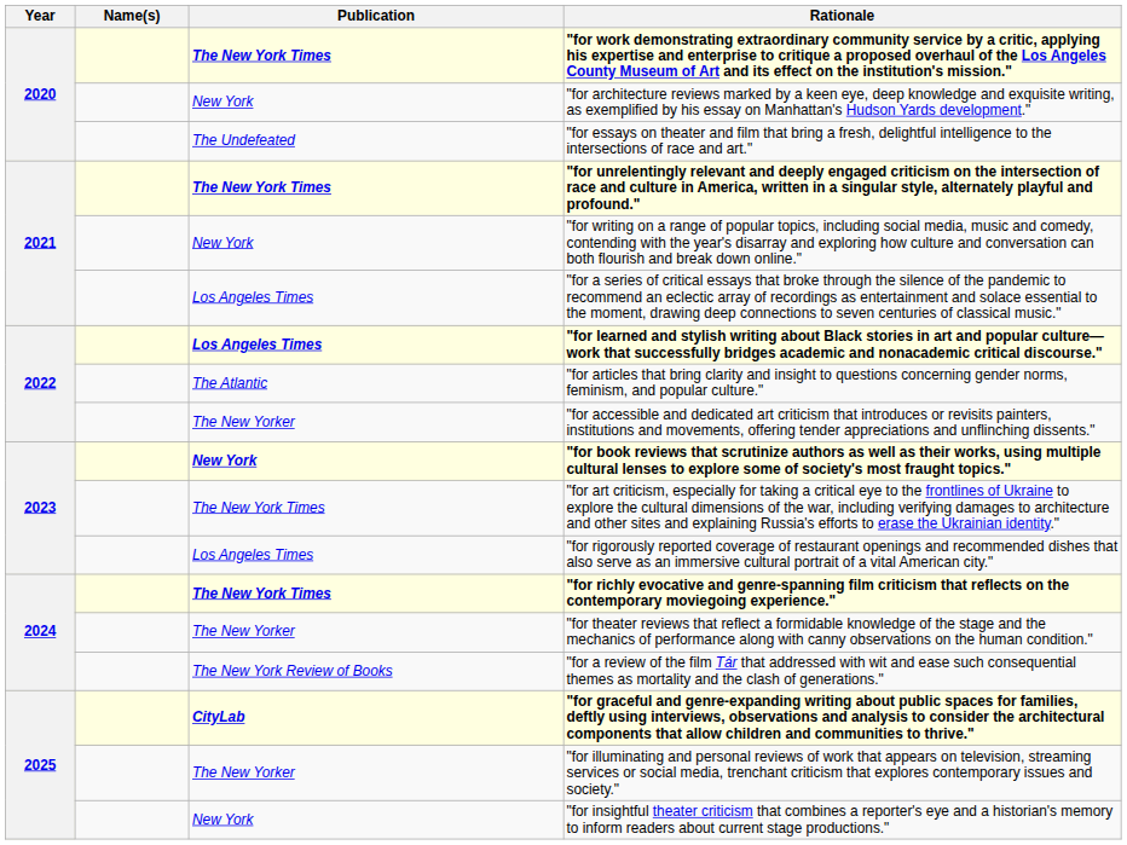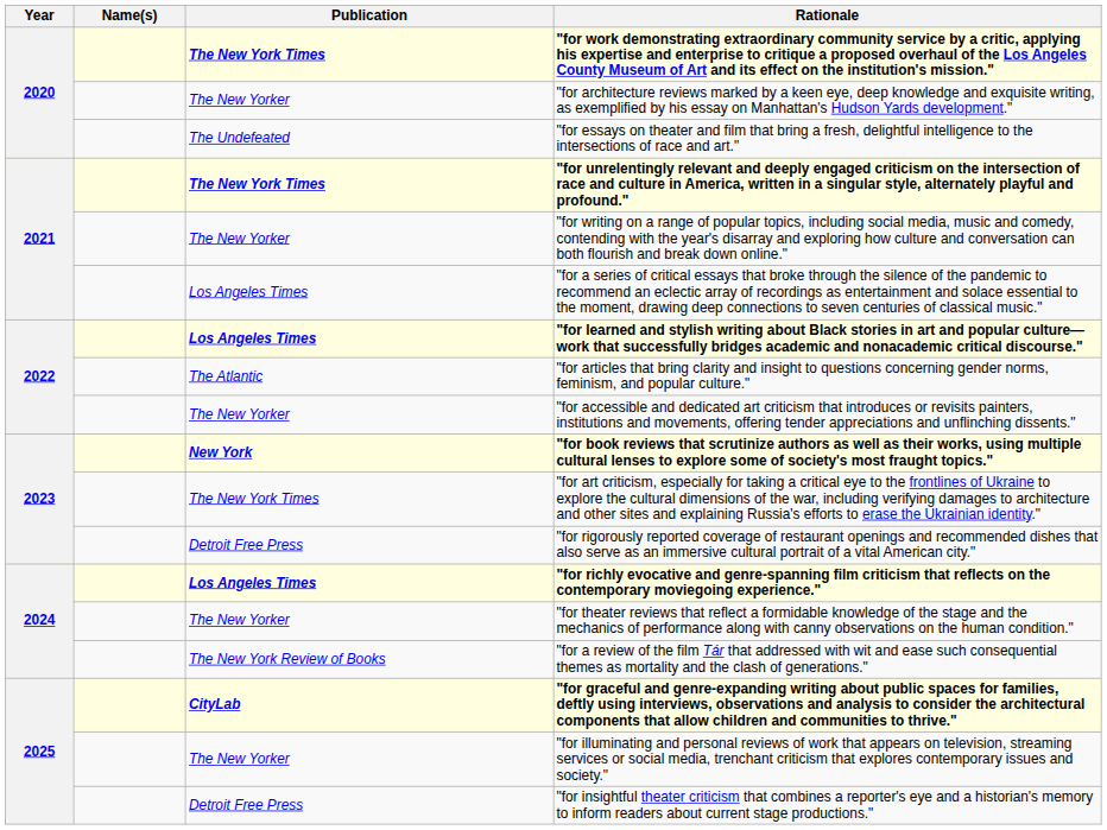row 3 | Publication: New York -> The New Yorker
row 6 | Publication: New York -> The New Yorker
row 13 | Publication: Los Angeles Times -> Detroit Free Press
row 14 | Publication: The New York Times -> Los Angeles Times
row 19 | Publication: New York -> Detroit Free Press
